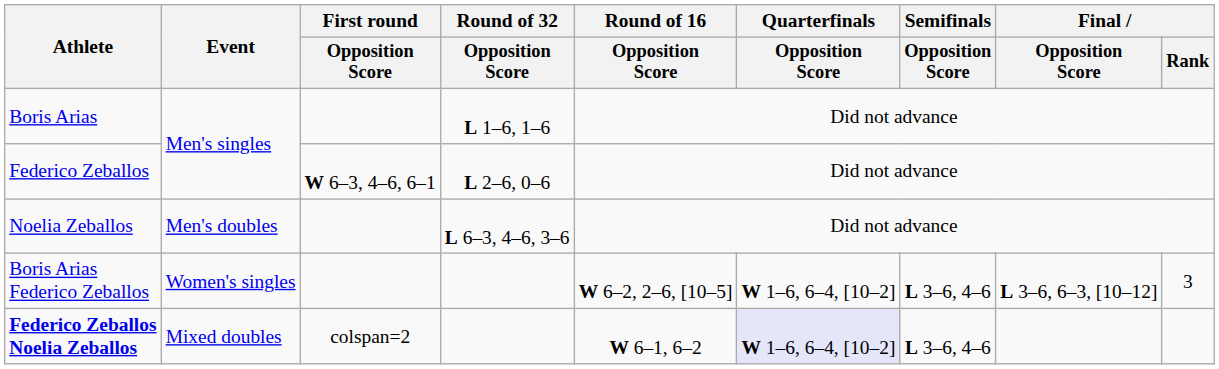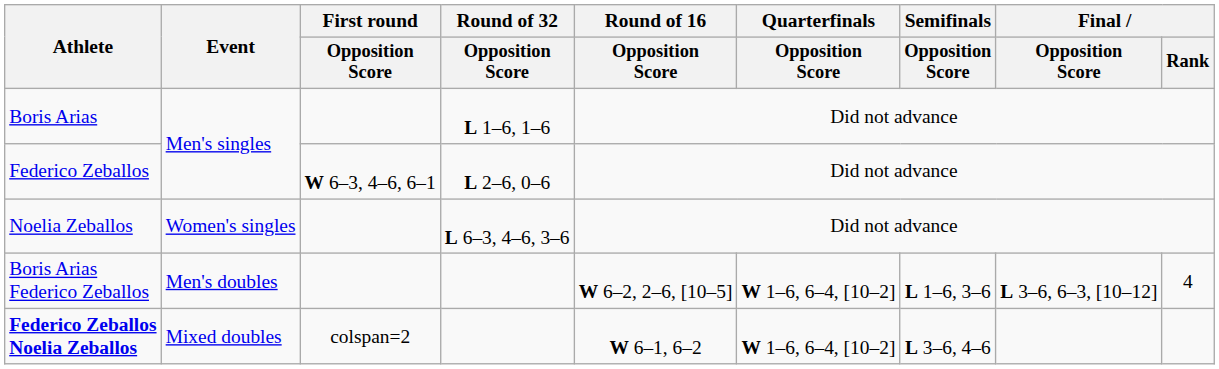Noelia Zeballos | Event: Men's doubles -> Women's singles
Boris Arias Federico Zeballos | Event: Women's singles -> Men's doubles
Boris Arias Federico Zeballos | Semifinals / Opposition Score: L 3–6, 4–6 -> L 1–6, 3–6
Boris Arias Federico Zeballos | Final / Rank: 3 -> 4
Federico Zeballos Noelia Zeballos | Quarterfinals / Opposition Score: lavender background -> no background
